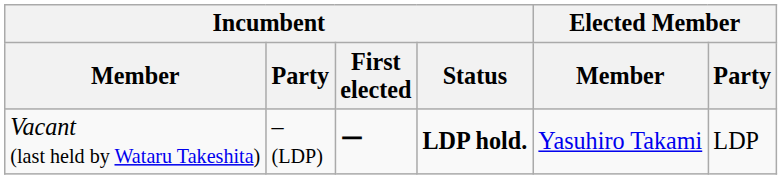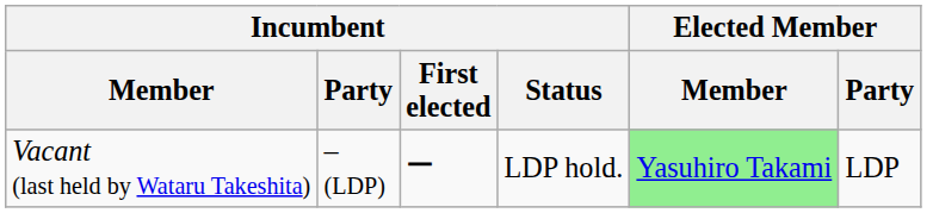Vacant (last held by Wataru Takeshita) | Incumbent / Status: bold -> normal
Vacant (last held by Wataru Takeshita) | Elected Member / Member: no background -> lightgreen background
